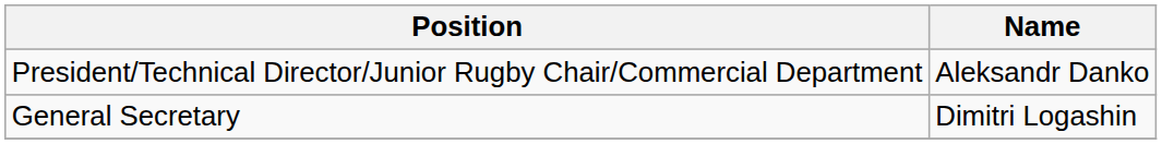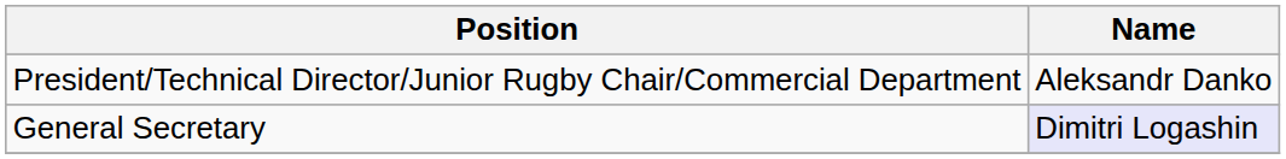General Secretary | Name: no background -> lavender background
